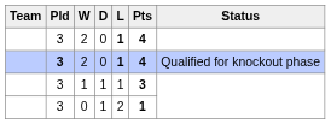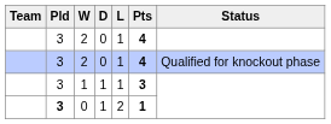row 2 | L: bold -> normal
row 3 | Pld: bold -> normal
row 3 | L: bold -> normal
row 5 | Pld: normal -> bold
